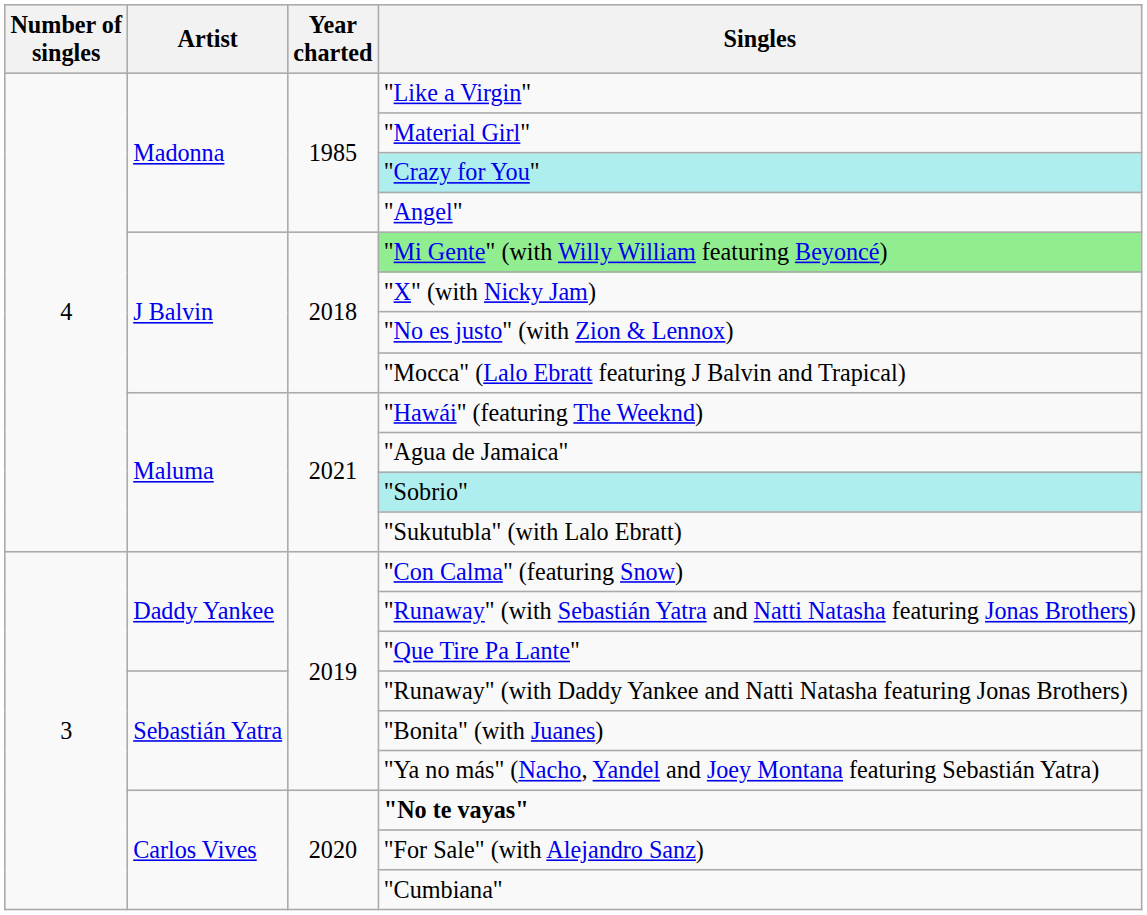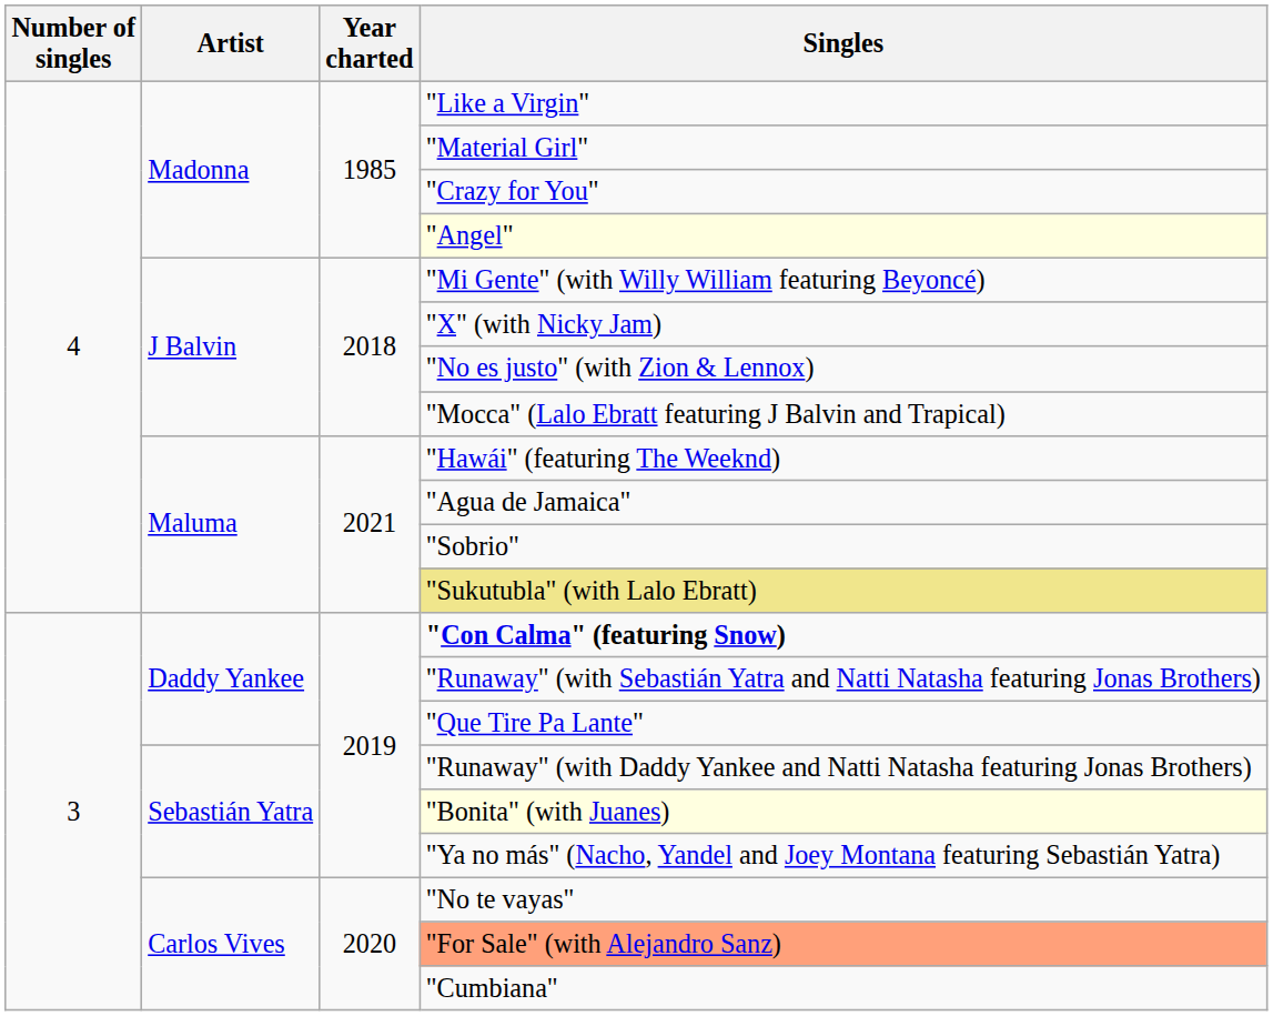"Crazy for You" | Singles: paleturquoise background -> no background
"Angel" | Singles: no background -> lightyellow background
"Mi Gente" (with Willy William featuring Beyoncé) | Singles: lightgreen background -> no background
"Sobrio" | Singles: paleturquoise background -> no background
"Sukutubla" (with Lalo Ebratt) | Singles: no background -> khaki background
"Con Calma" (featuring Snow) | Singles: normal -> bold
"Bonita" (with Juanes) | Singles: no background -> lightyellow background
"No te vayas" | Singles: bold -> normal
"For Sale" (with Alejandro Sanz) | Singles: no background -> lightsalmon background
